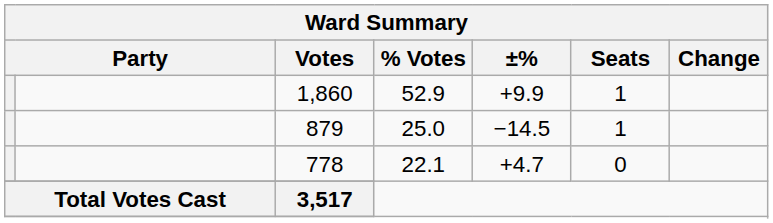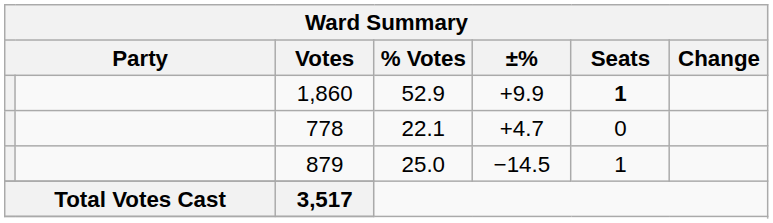1,860 | Seats: normal -> bold
rows swapped: 879 <-> 778
